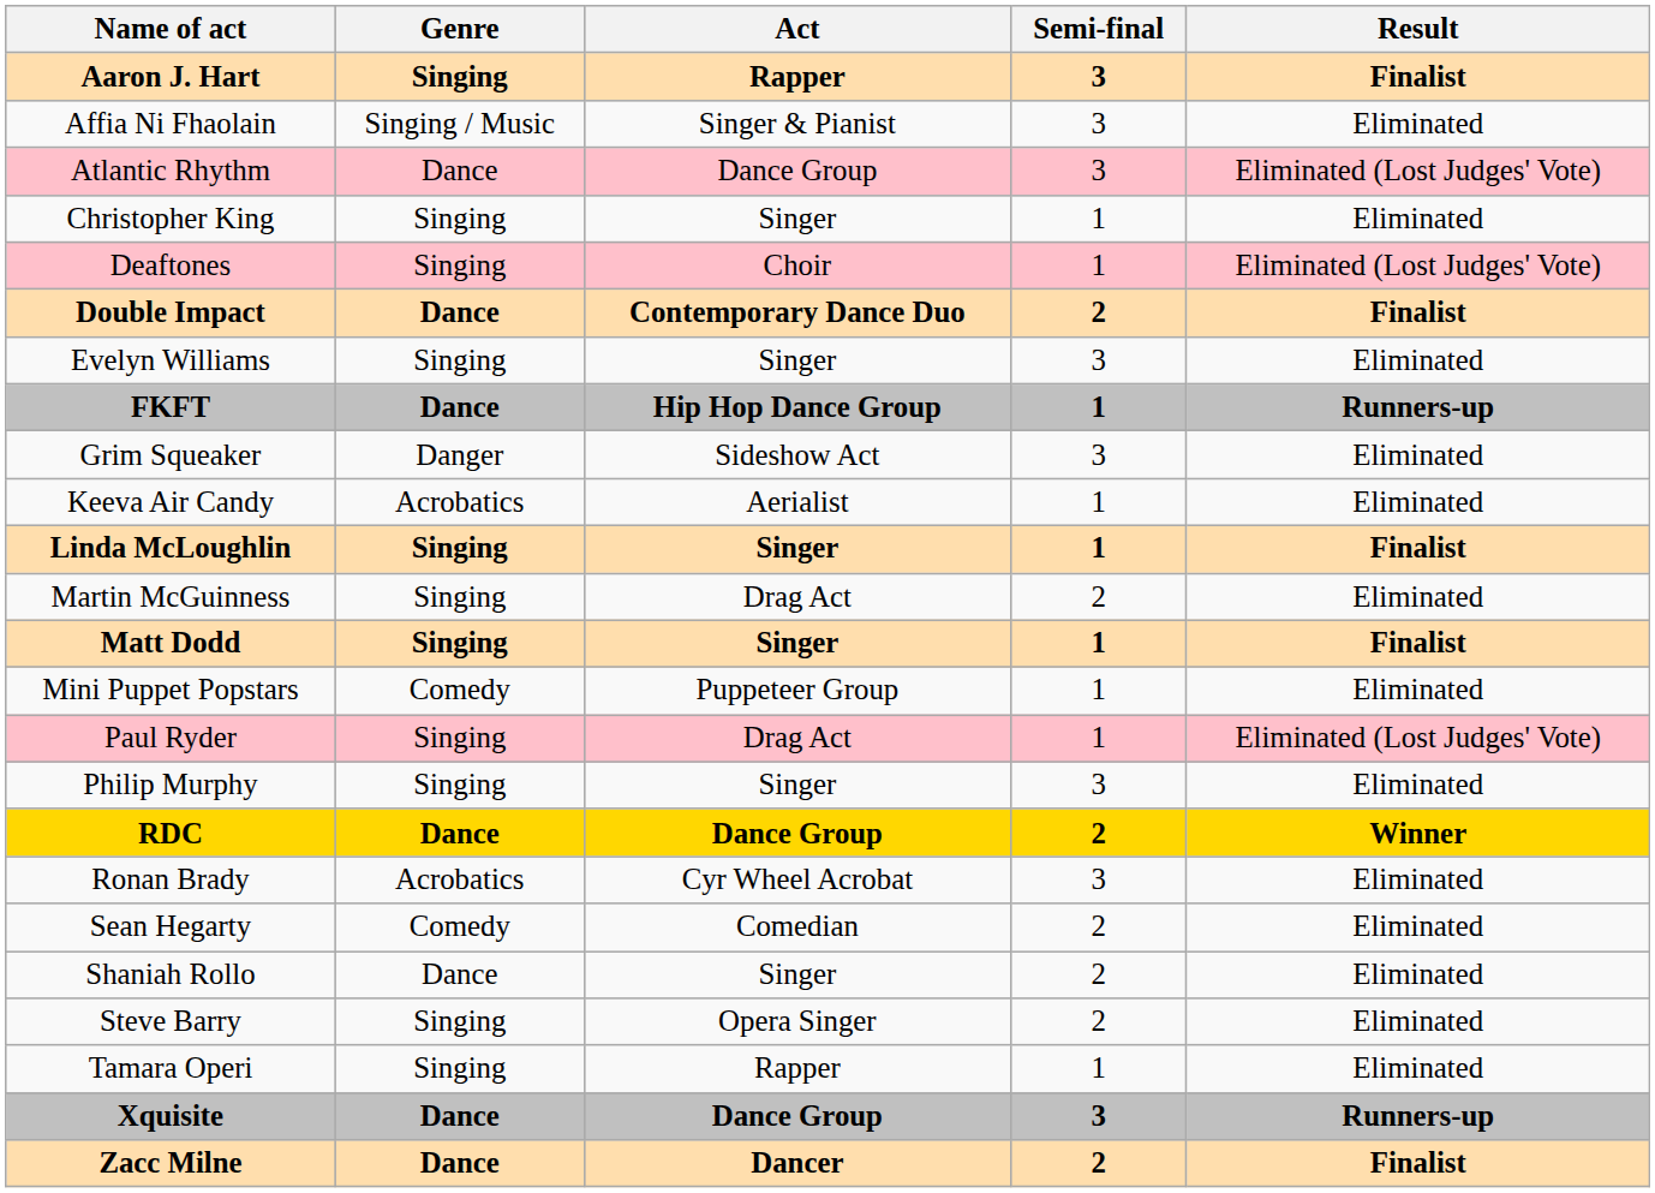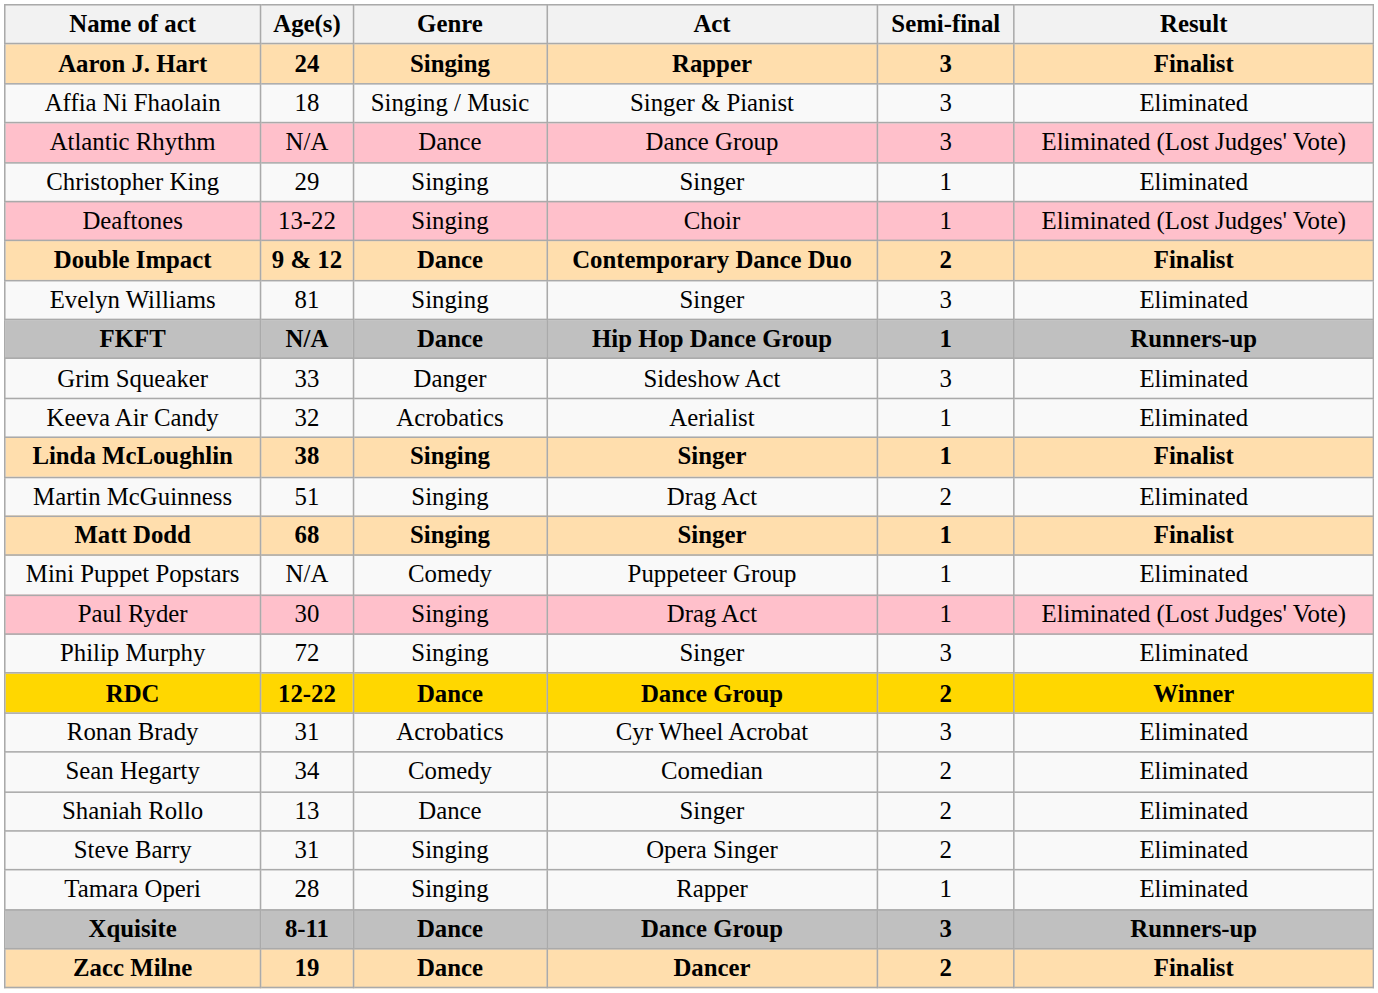+ column: Age(s) | 24 | 18 | N/A | 29 | 13-22 | 9 & 12 | 81 | N/A | 33 | 32 | 38 | 51 | 68 | N/A | 30 | 72 | 12-22 | 31 | 34 | 13 | 31 | 28 | 8-11 | 19
